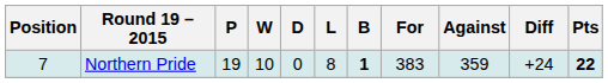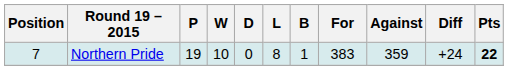Northern Pride | B: bold -> normal
